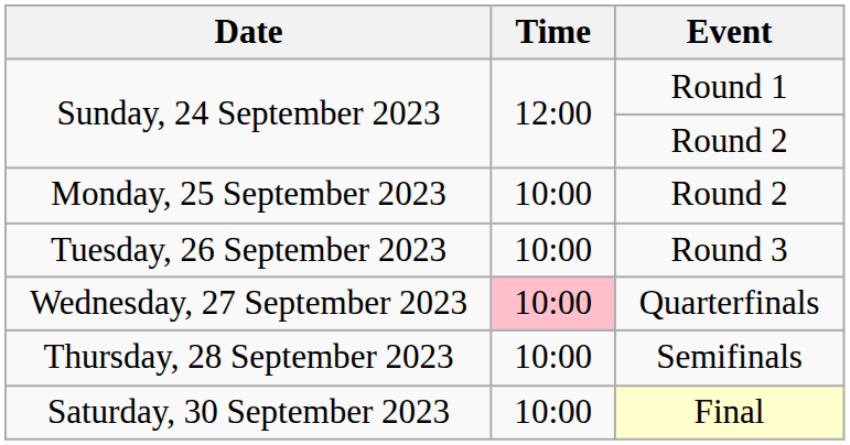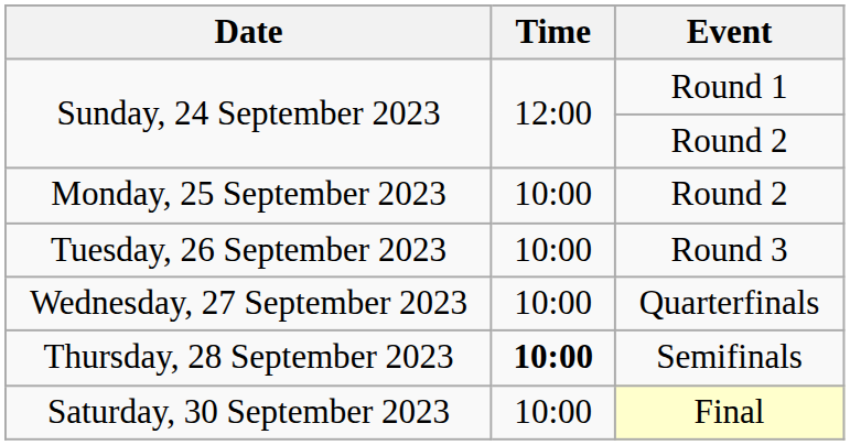Wednesday, 27 September 2023 | Time: pink background -> no background
Thursday, 28 September 2023 | Time: normal -> bold
